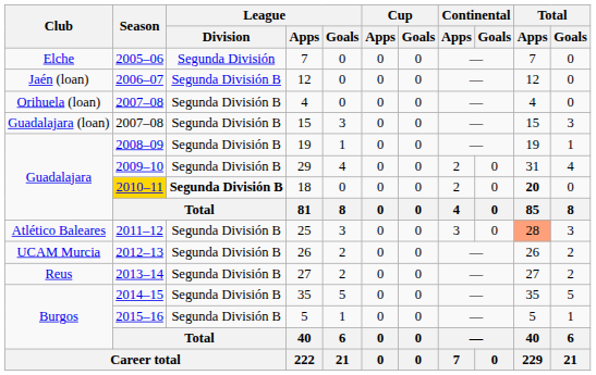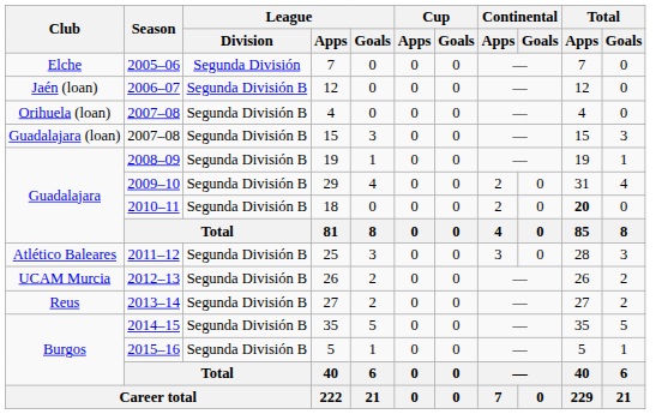18 | Season: gold background -> no background
18 | League / Division: bold -> normal
25 | Total / Apps: lightsalmon background -> no background
